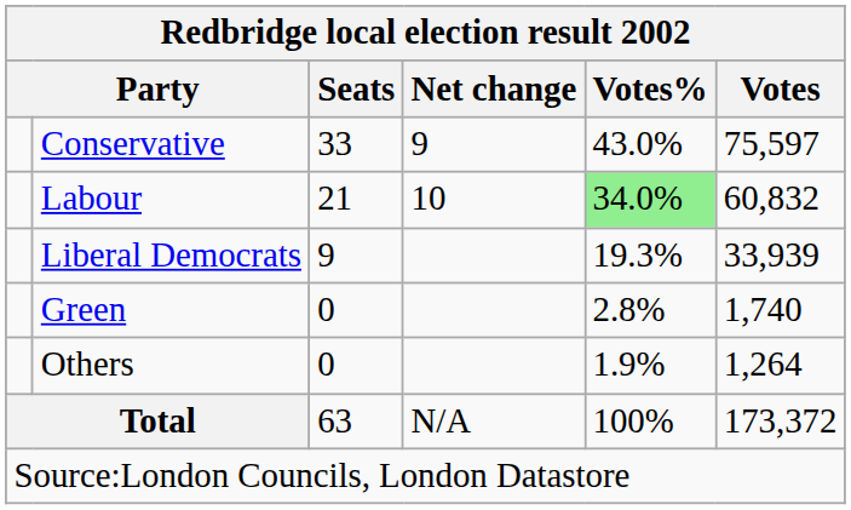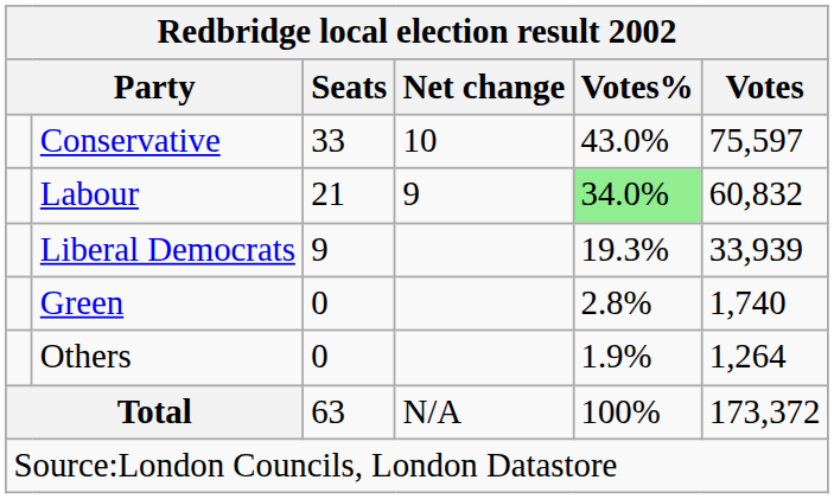Conservative | Net change: 9 -> 10
Labour | Net change: 10 -> 9
